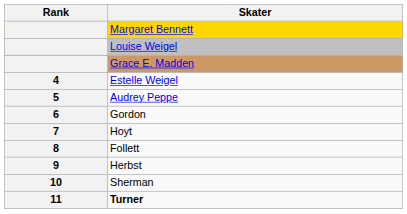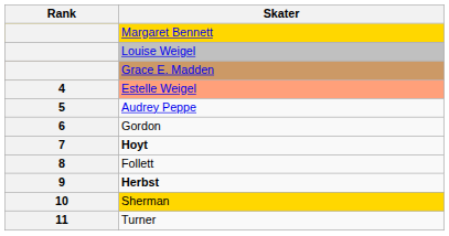Estelle Weigel | Skater: no background -> lightsalmon background
Hoyt | Skater: normal -> bold
Herbst | Skater: normal -> bold
Sherman | Skater: no background -> gold background
Turner | Skater: bold -> normal
